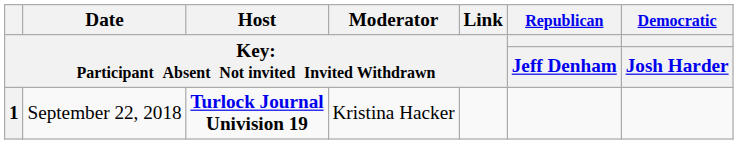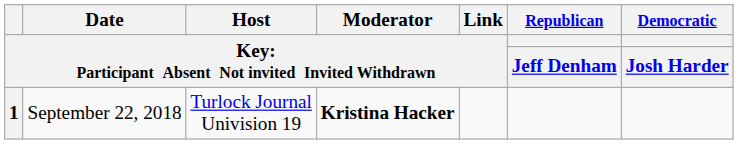1 | column 3: bold -> normal
1 | column 4: normal -> bold
